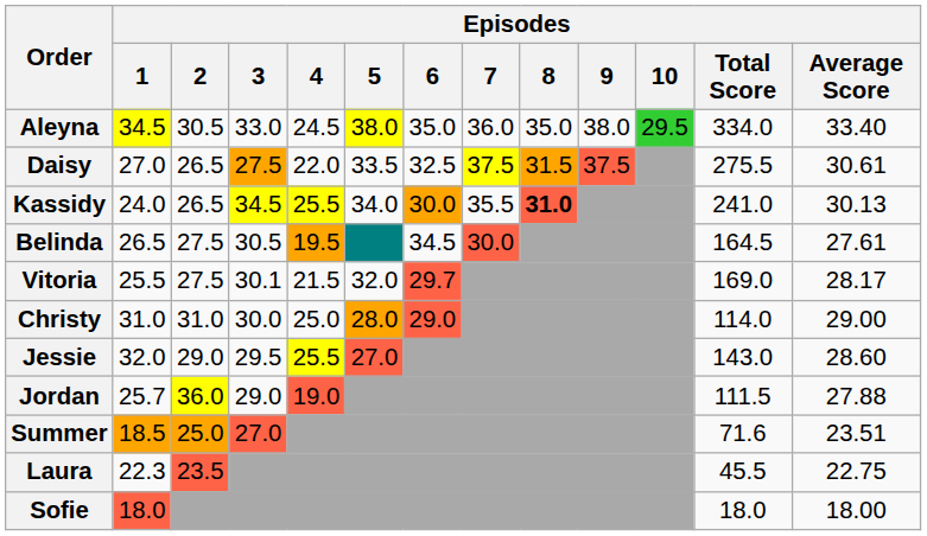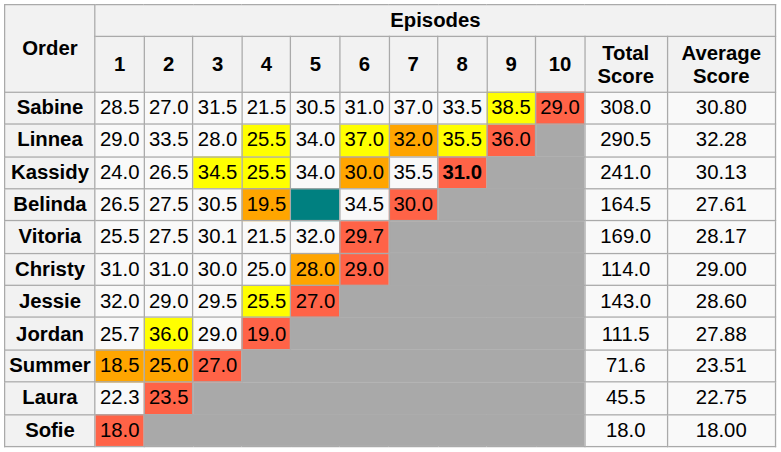- row: Aleyna | 34.5 | 30.5 | 33.0 | 24.5 | 38.0 | 35.0 | 36.0 | 35.0 | 38.0 | 29.5 | 334.0 | 33.40
+ row: Sabine | 28.5 | 27.0 | 31.5 | 21.5 | 30.5 | 31.0 | 37.0 | 33.5 | 38.5 | 29.0 | 308.0 | 30.80
- row: Daisy | 27.0 | 26.5 | 27.5 | 22.0 | 33.5 | 32.5 | 37.5 | 31.5 | 37.5 | 275.5 | 30.61
+ row: Linnea | 29.0 | 33.5 | 28.0 | 25.5 | 34.0 | 37.0 | 32.0 | 35.5 | 36.0 | 290.5 | 32.28
